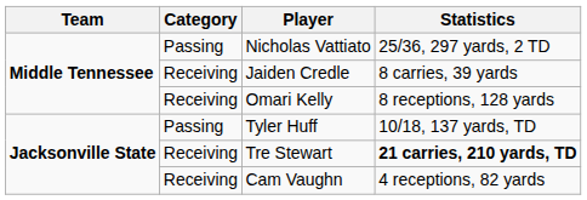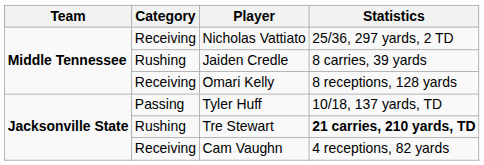Nicholas Vattiato | Category: Passing -> Receiving
Jaiden Credle | Category: Receiving -> Rushing
Tre Stewart | Category: Receiving -> Rushing
